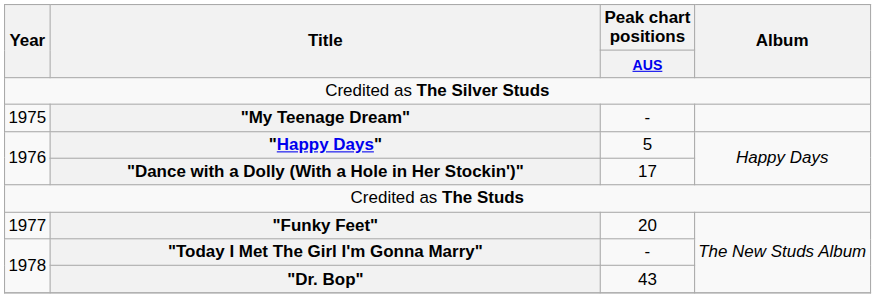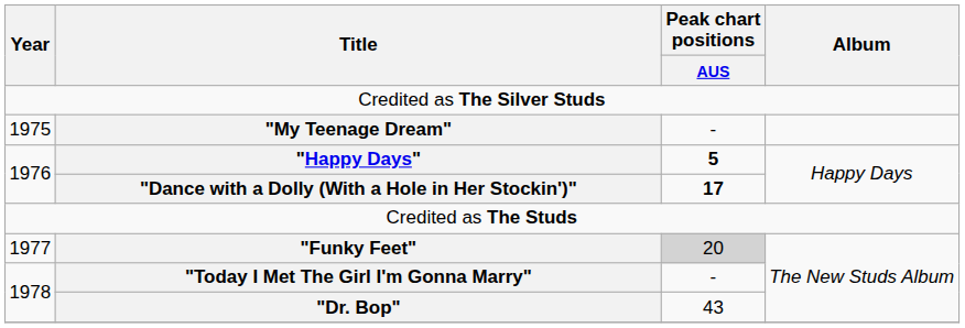"Happy Days" | Peak chart positions / AUS: normal -> bold
"Dance with a Dolly (With a Hole in Her Stockin')" | Peak chart positions / AUS: normal -> bold
"Funky Feet" | Peak chart positions / AUS: no background -> lightgrey background
